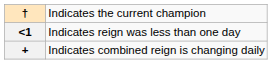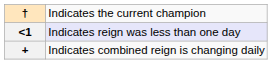<1 | column 2: no background -> lavender background
